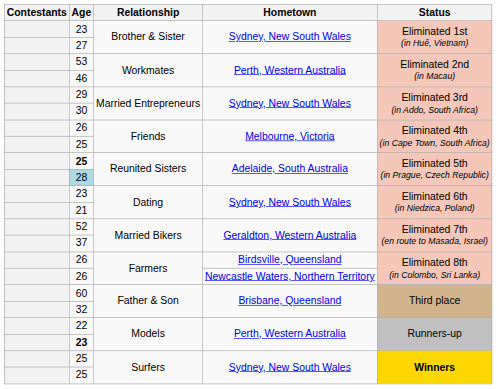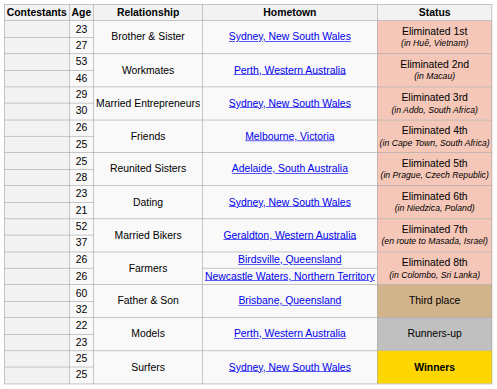25 / Reunited Sisters | Age: bold -> normal
28 | Age: lightblue background -> no background
23 / Models | Age: bold -> normal
